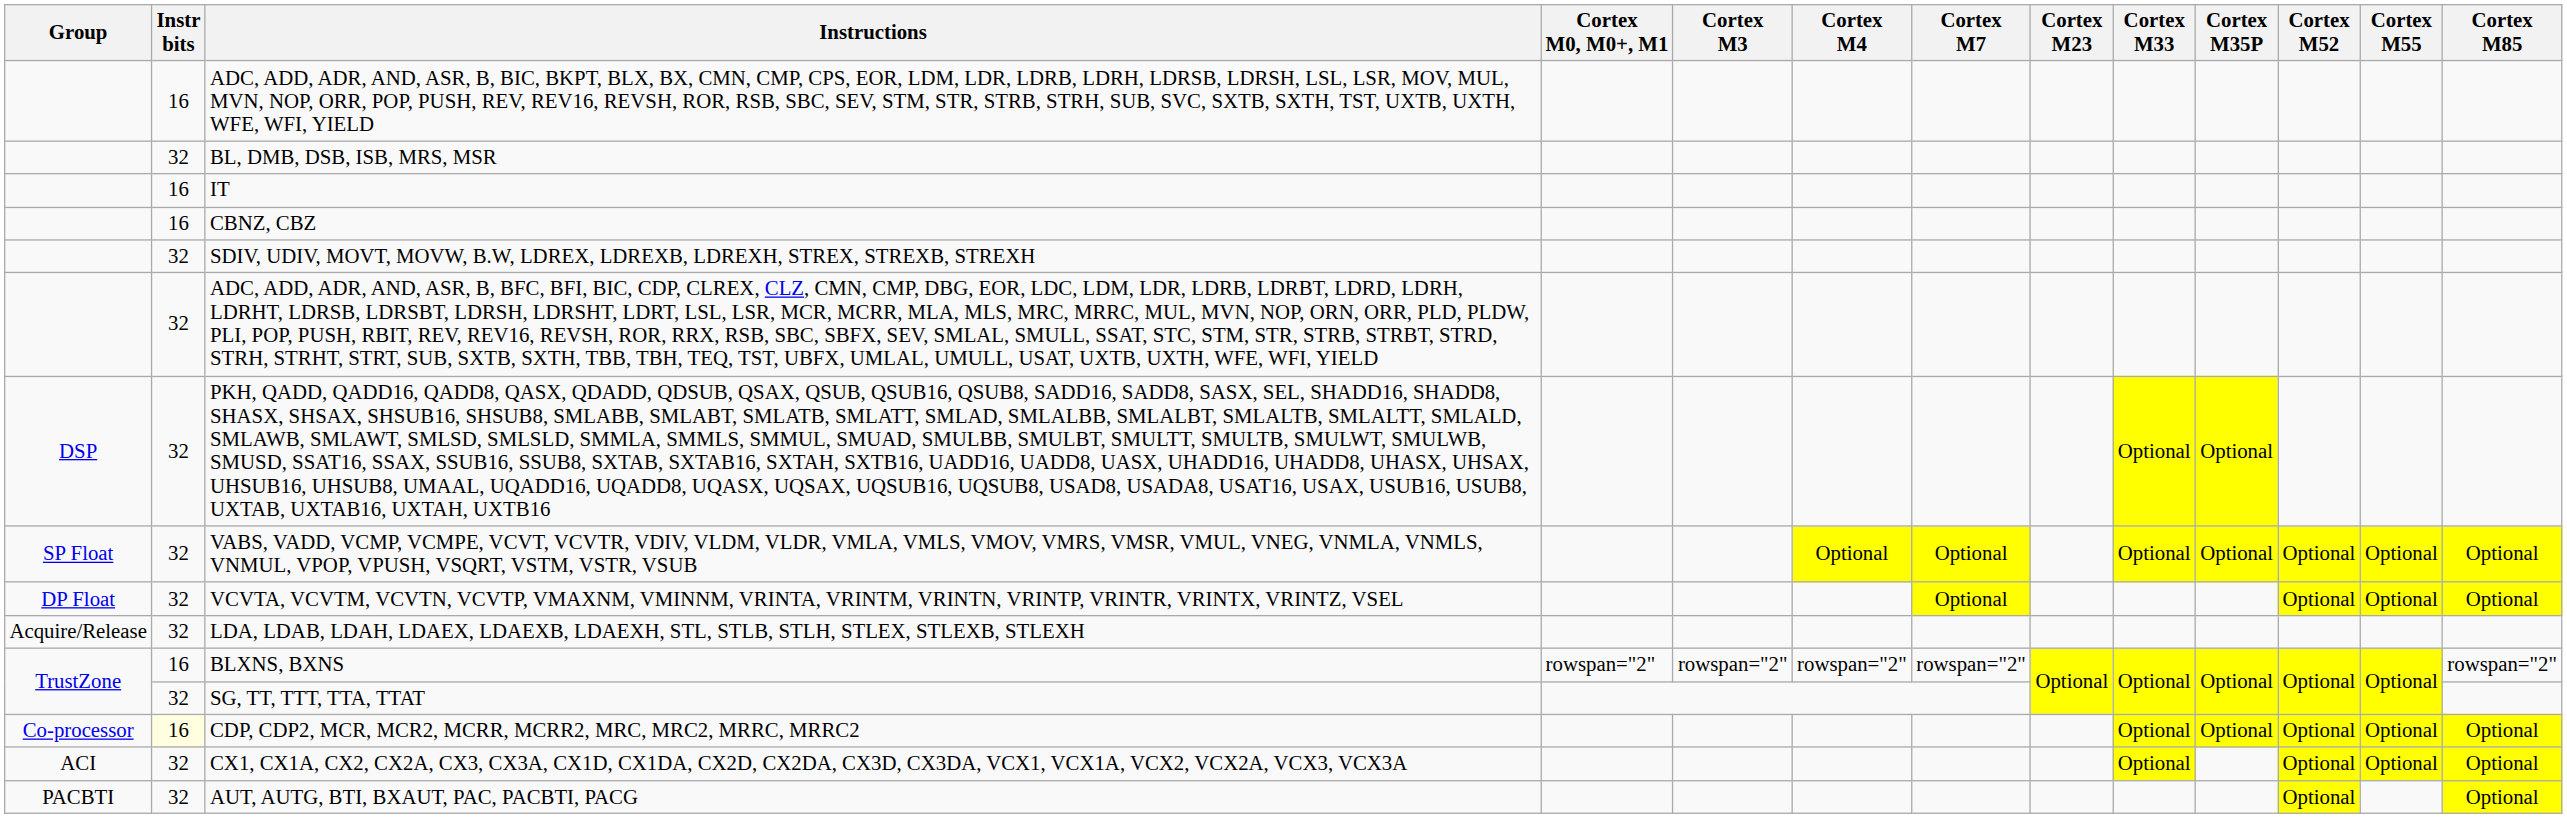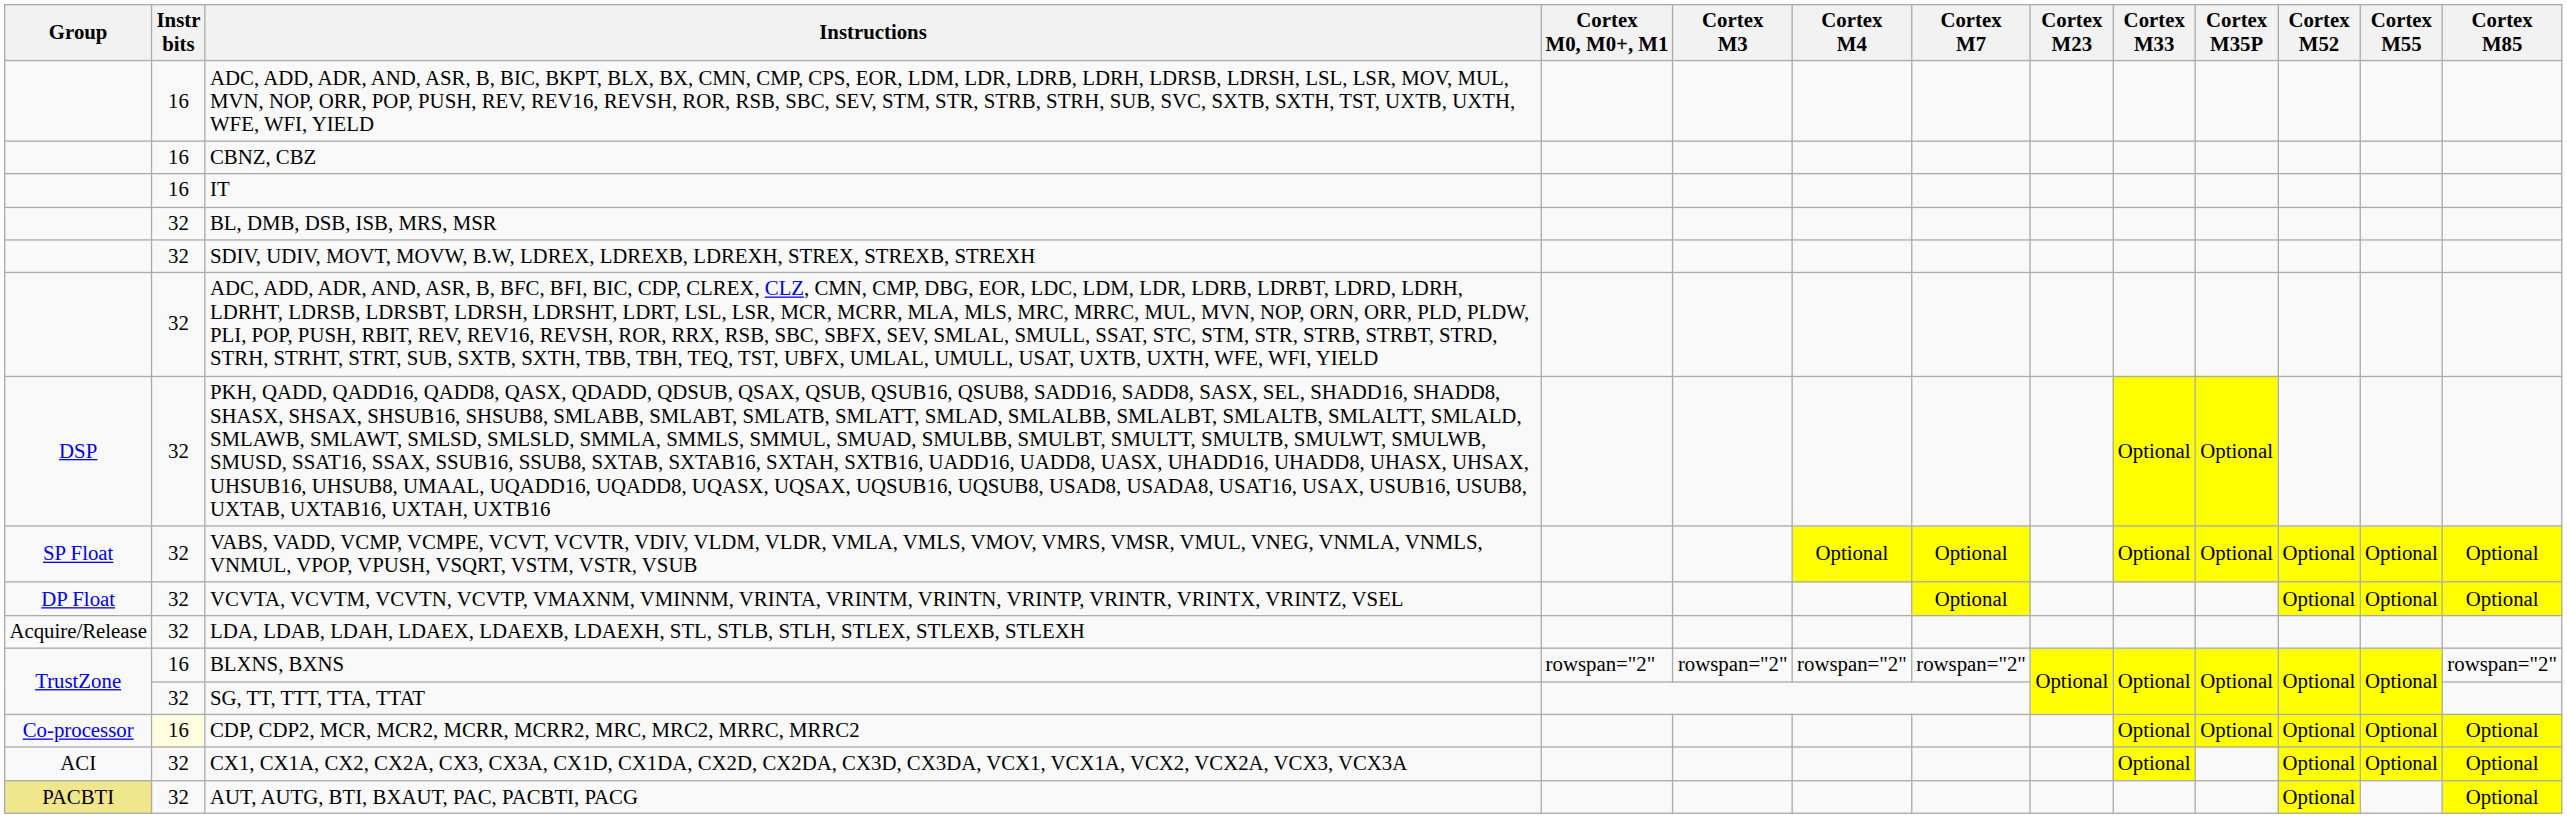rows swapped: CBNZ, CBZ <-> BL, DMB, DSB, ISB, MRS, MSR
AUT, AUTG, BTI, BXAUT, PAC, PACBTI, PACG | Group: no background -> khaki background
